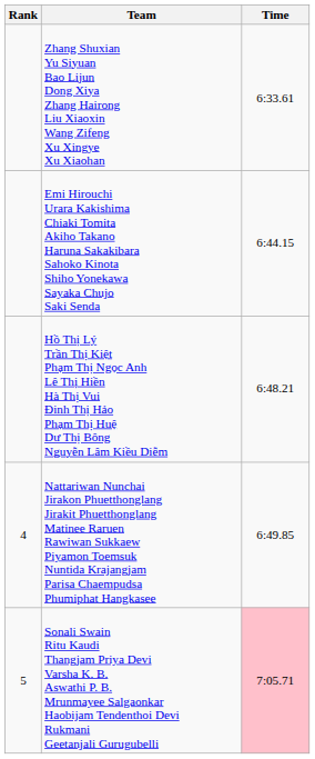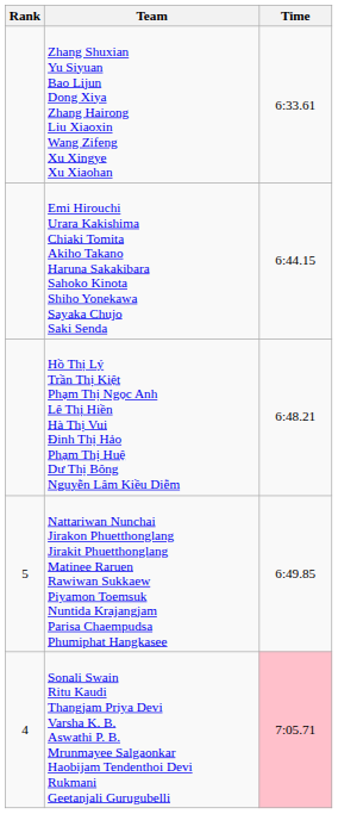row 5 | Rank: 4 -> 5
row 6 | Rank: 5 -> 4
